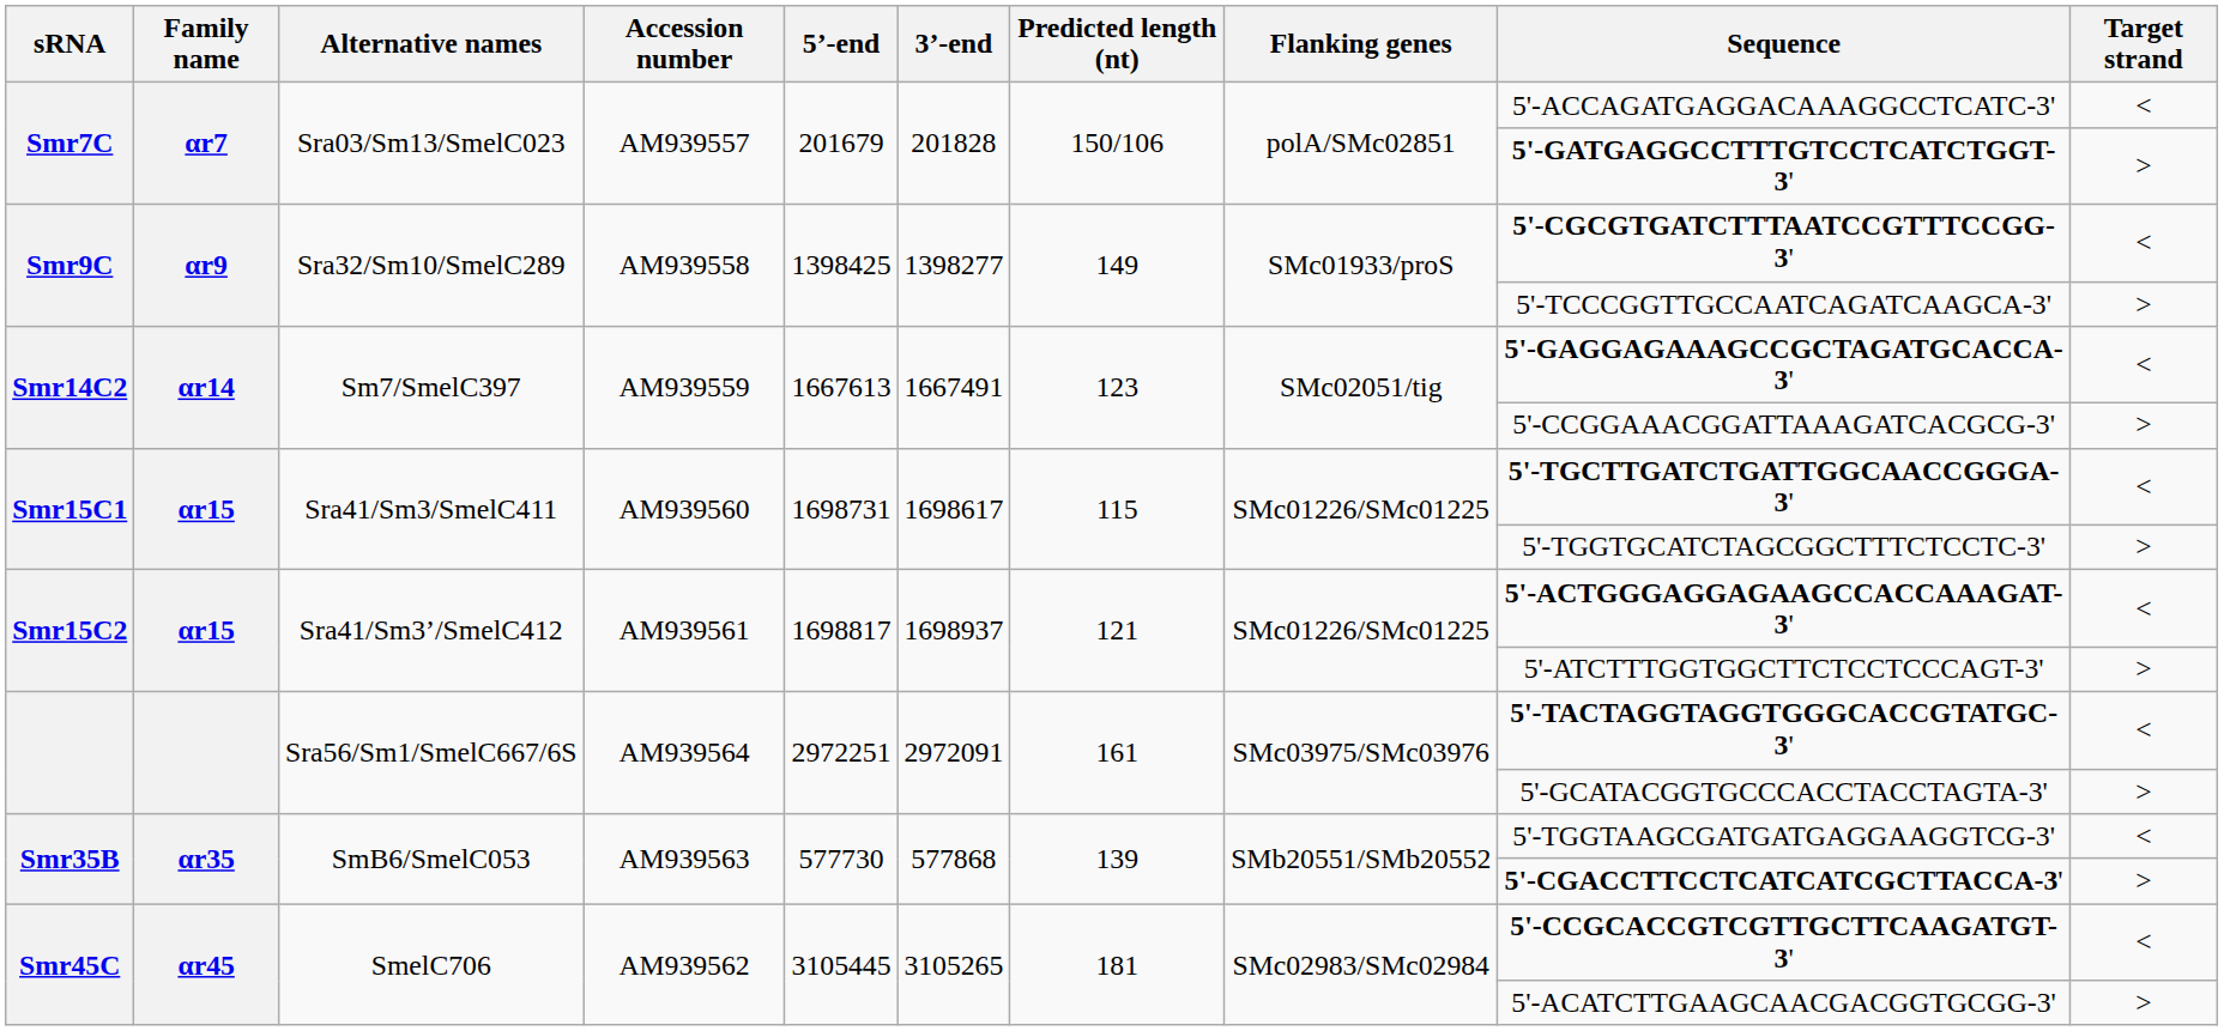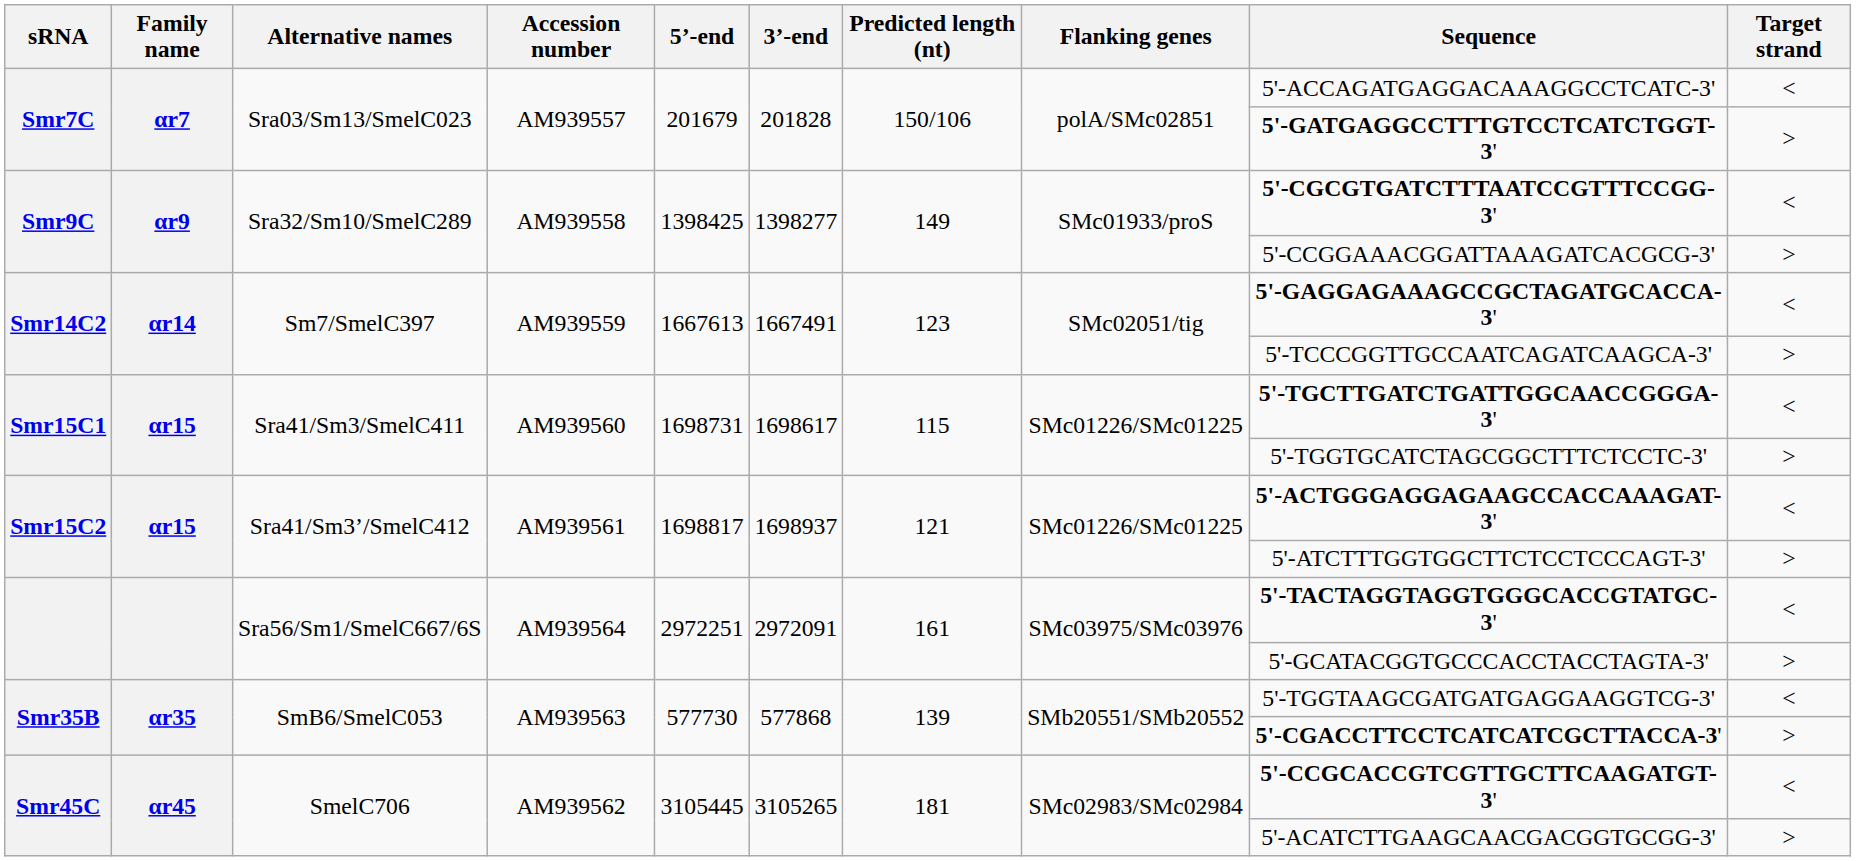row 5 | Sequence: 5'-TCCCGGTTGCCAATCAGATCAAGCA-3' -> 5'-CCGGAAACGGATTAAAGATCACGCG-3'
row 7 | Sequence: 5'-CCGGAAACGGATTAAAGATCACGCG-3' -> 5'-TCCCGGTTGCCAATCAGATCAAGCA-3'
